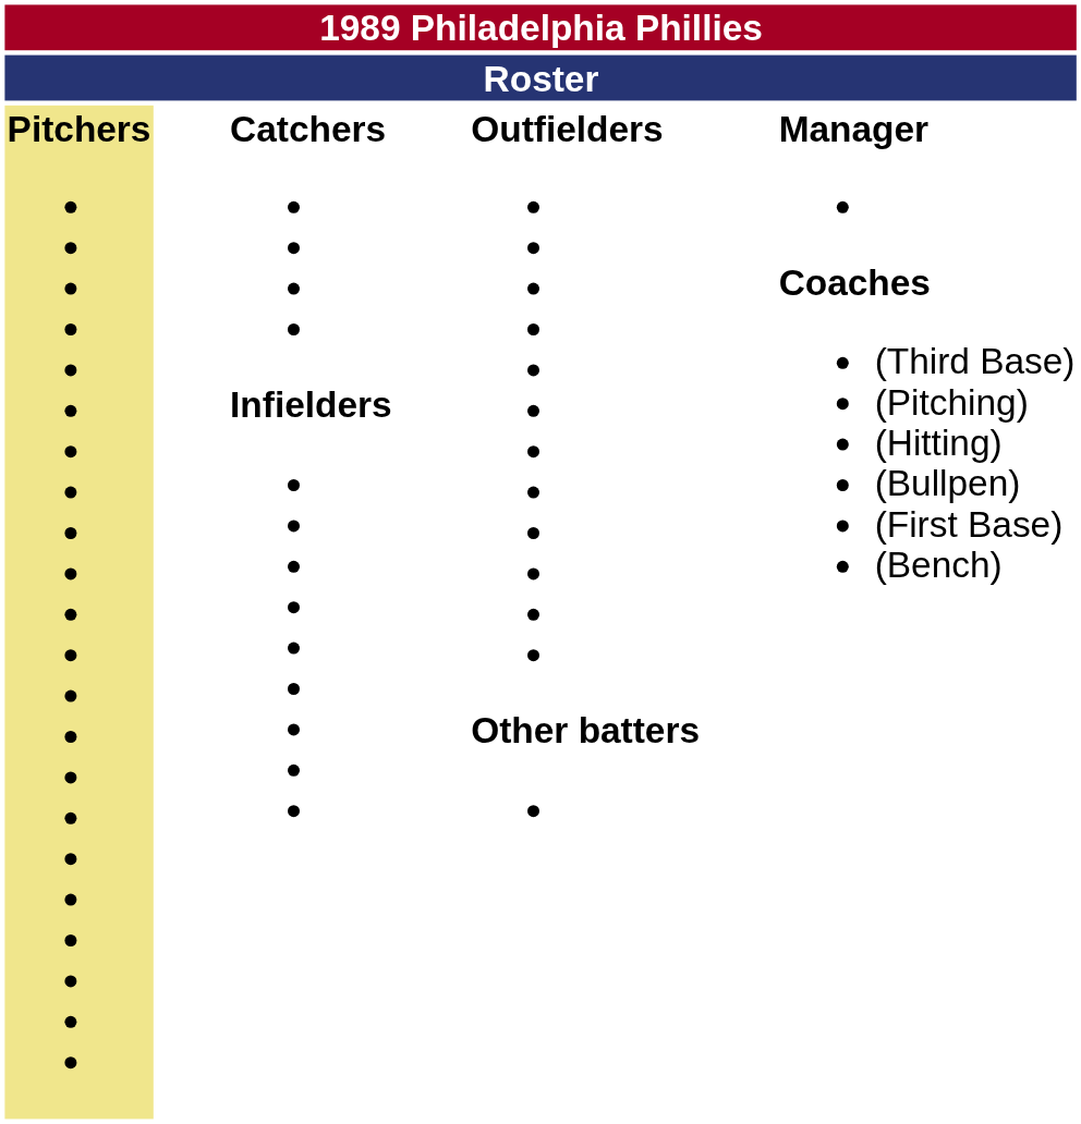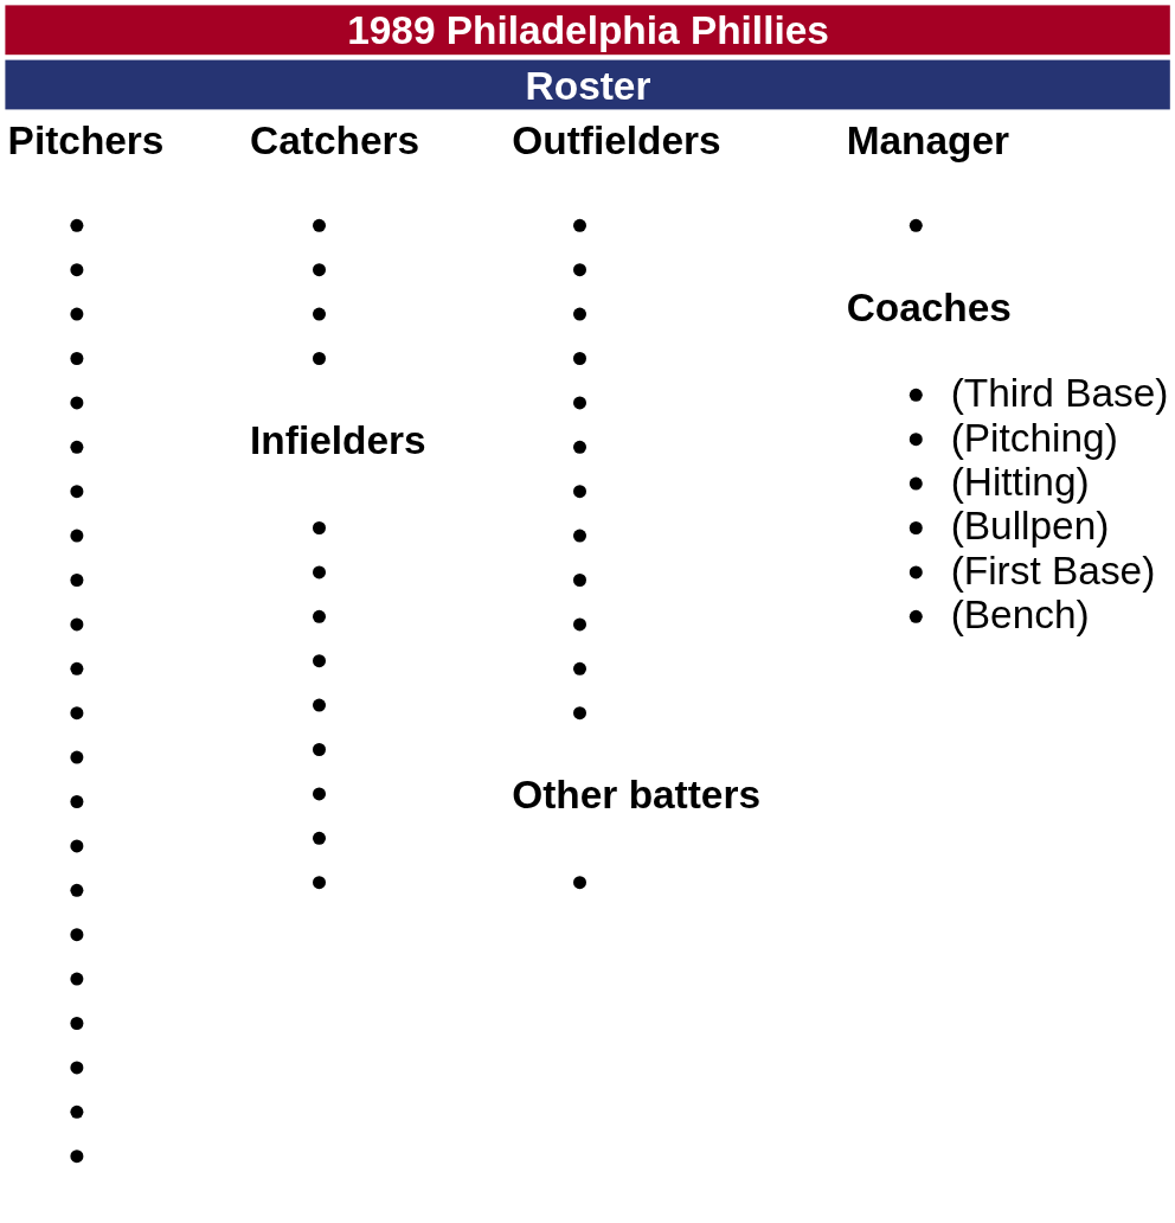Pitchers | column 1: khaki background -> no background
